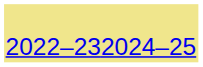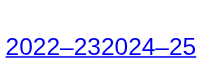row 1 | column 1: khaki background -> no background
